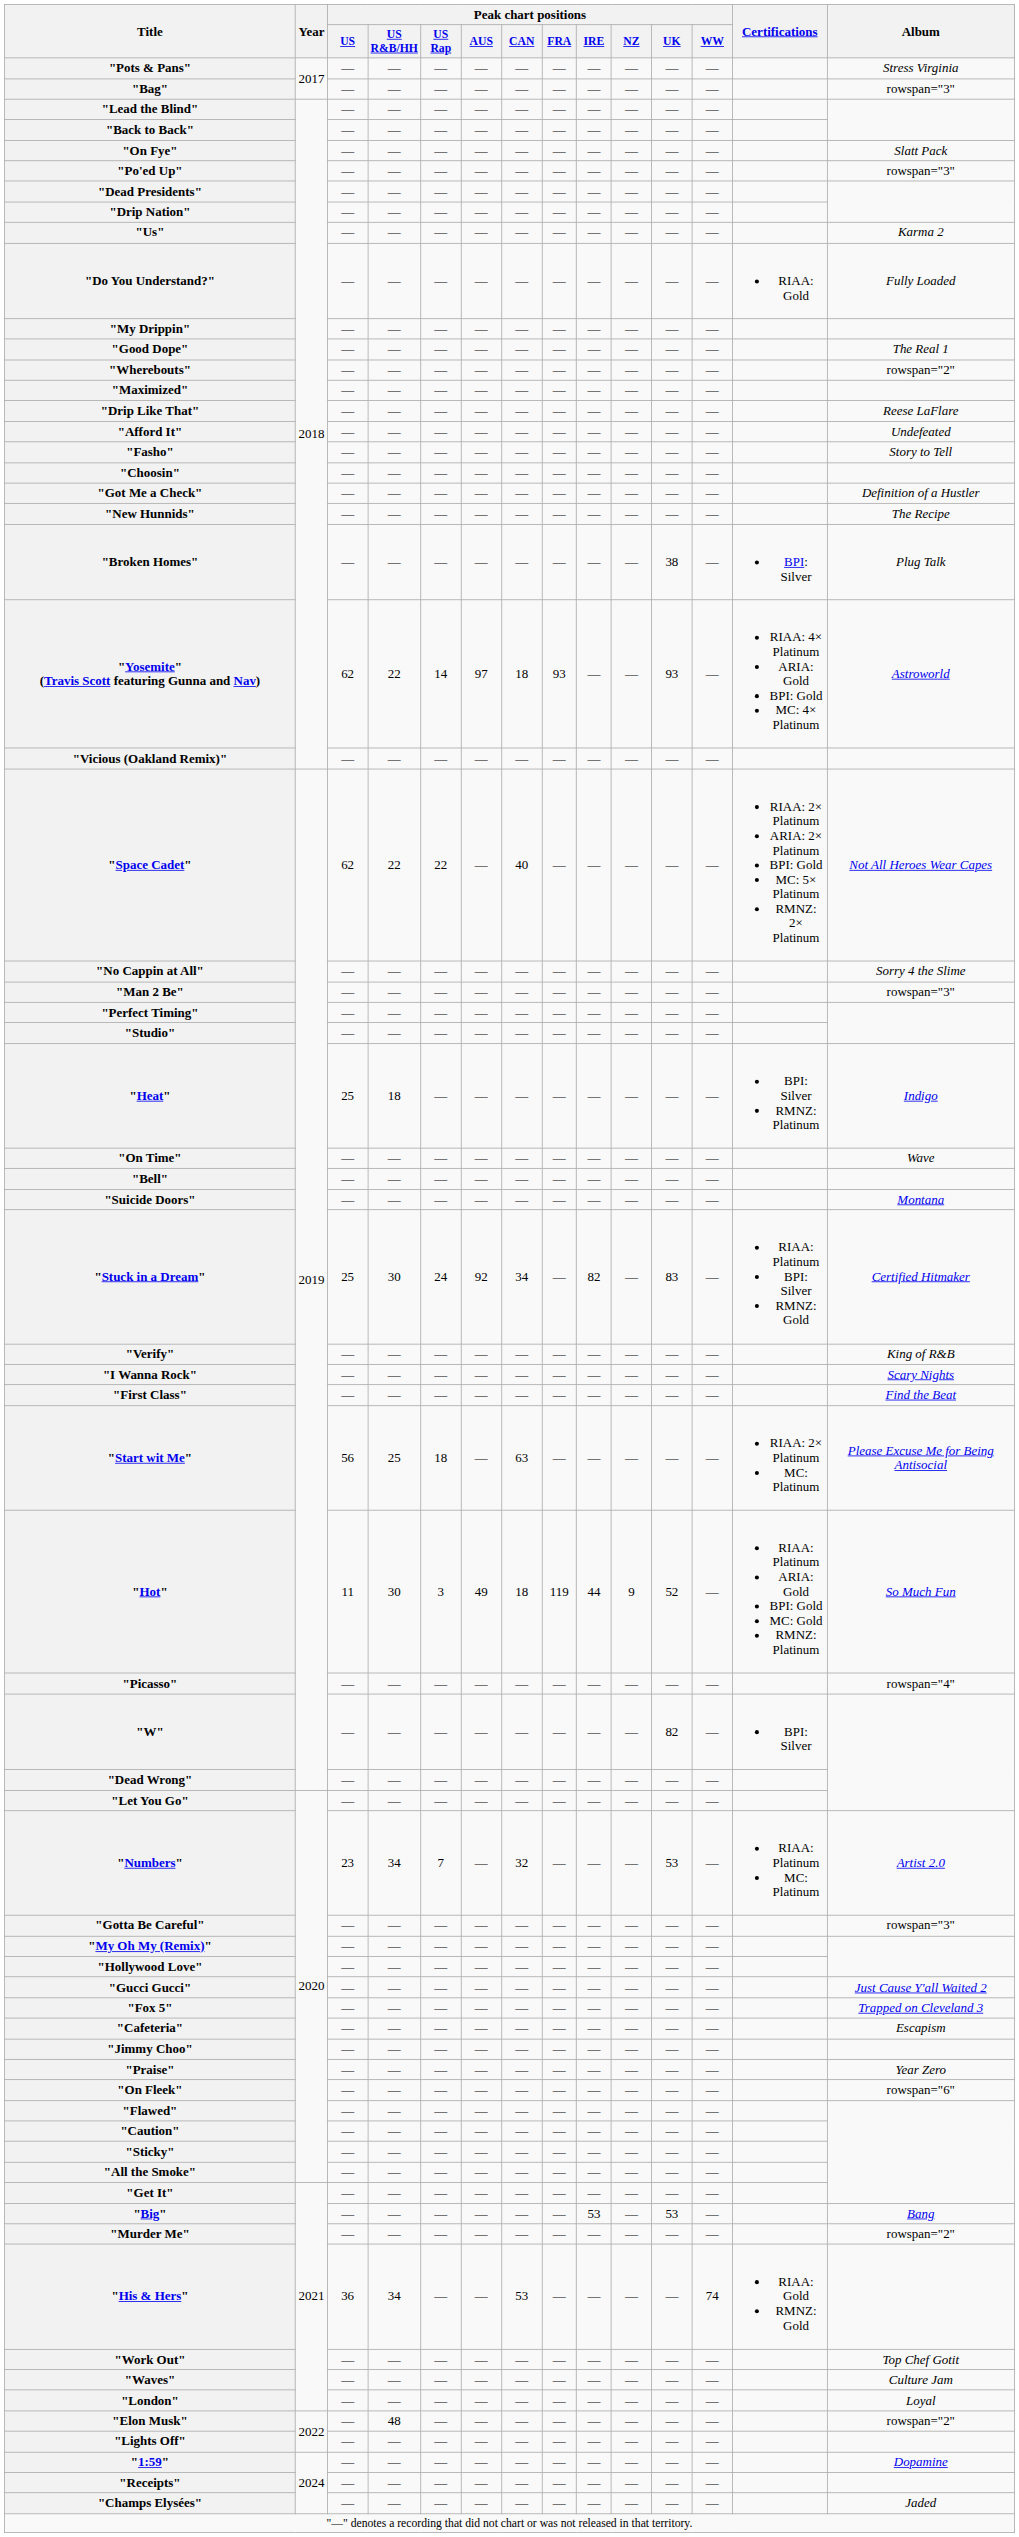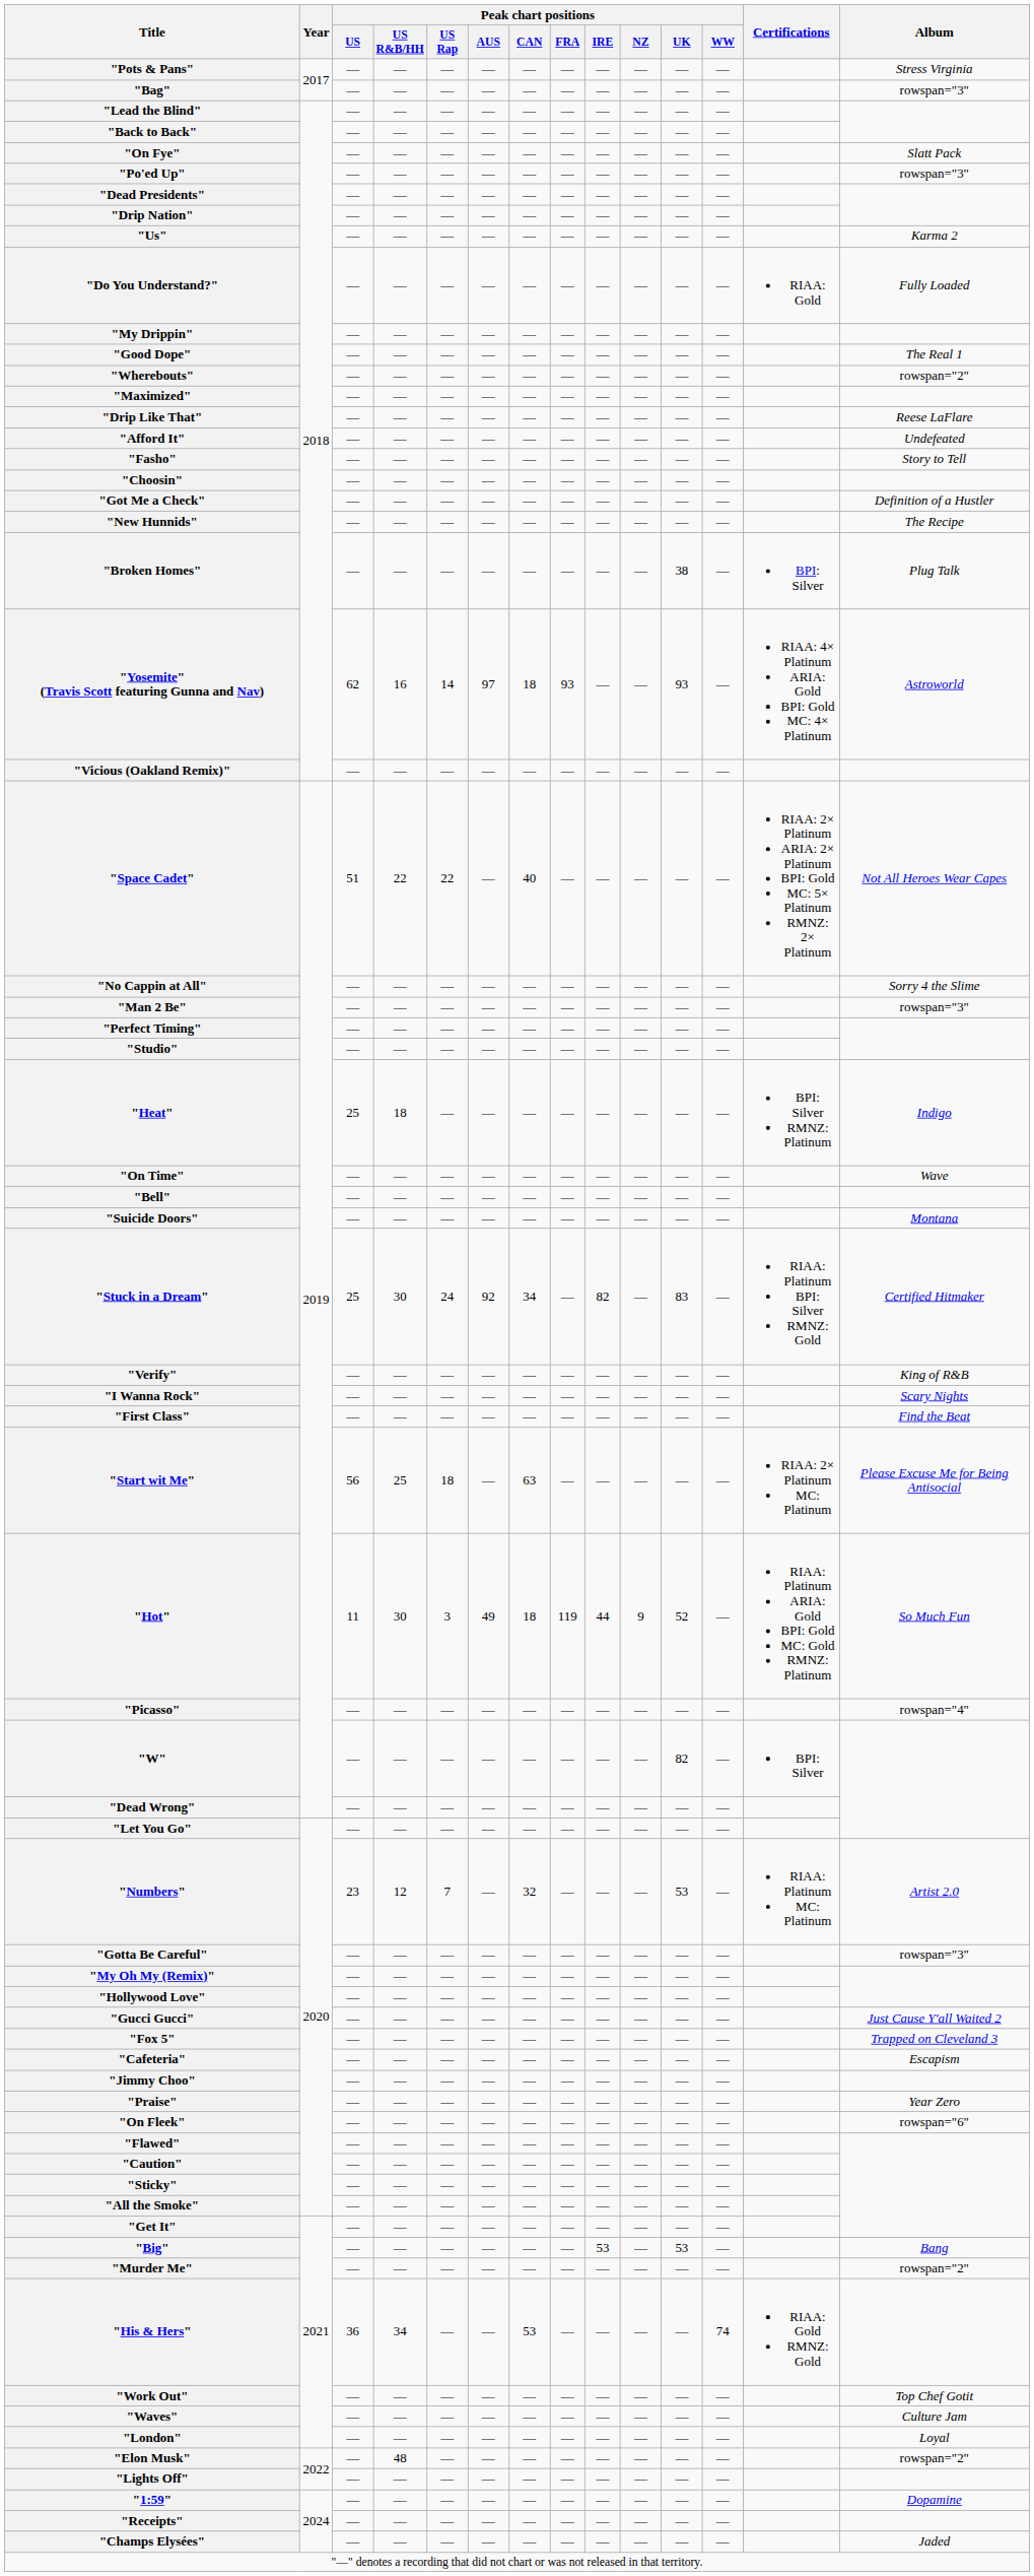"Yosemite" (Travis Scott featuring Gunna and Nav) | Peak chart positions / US R&B/HH: 22 -> 16
"Space Cadet" | Peak chart positions / US: 62 -> 51
"Numbers" | Peak chart positions / US R&B/HH: 34 -> 12
